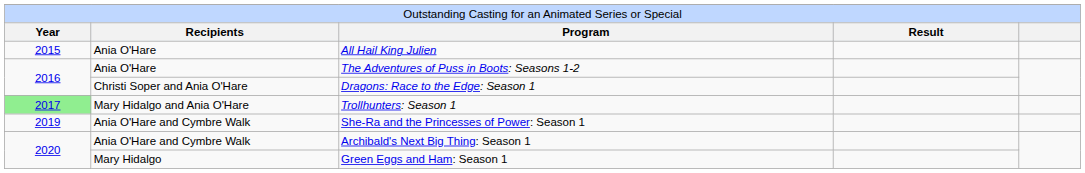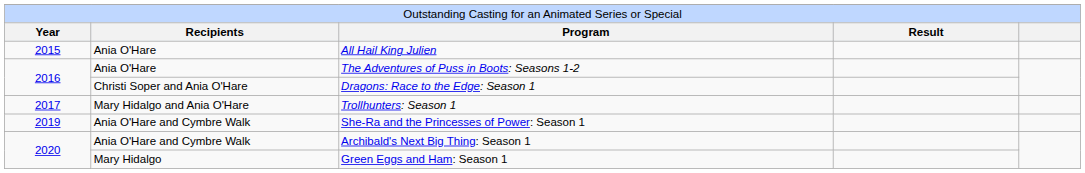Trollhunters: Season 1 | column 1: lightgreen background -> no background
